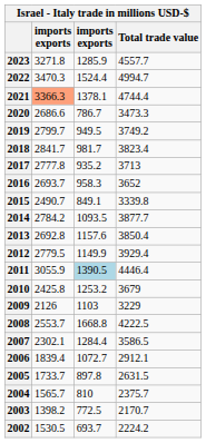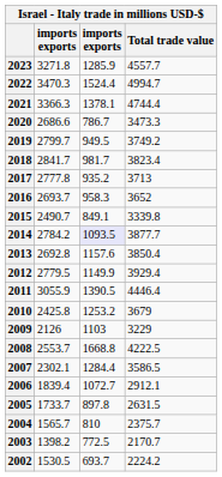2021 | column 2: lightsalmon background -> no background
2014 | column 3: no background -> lavender background
2011 | column 3: lightblue background -> no background
